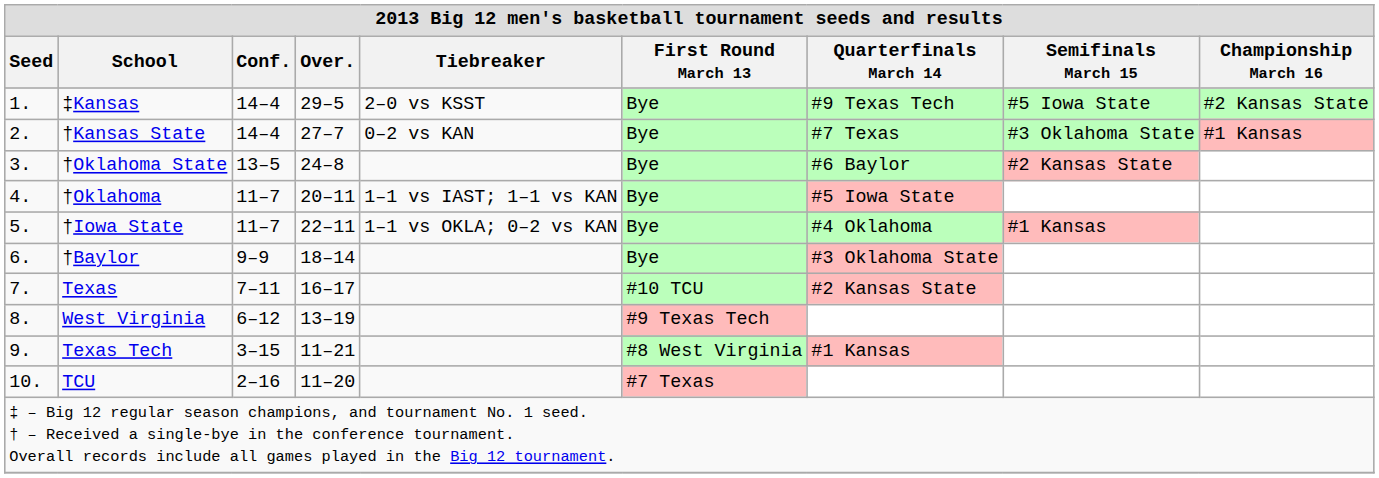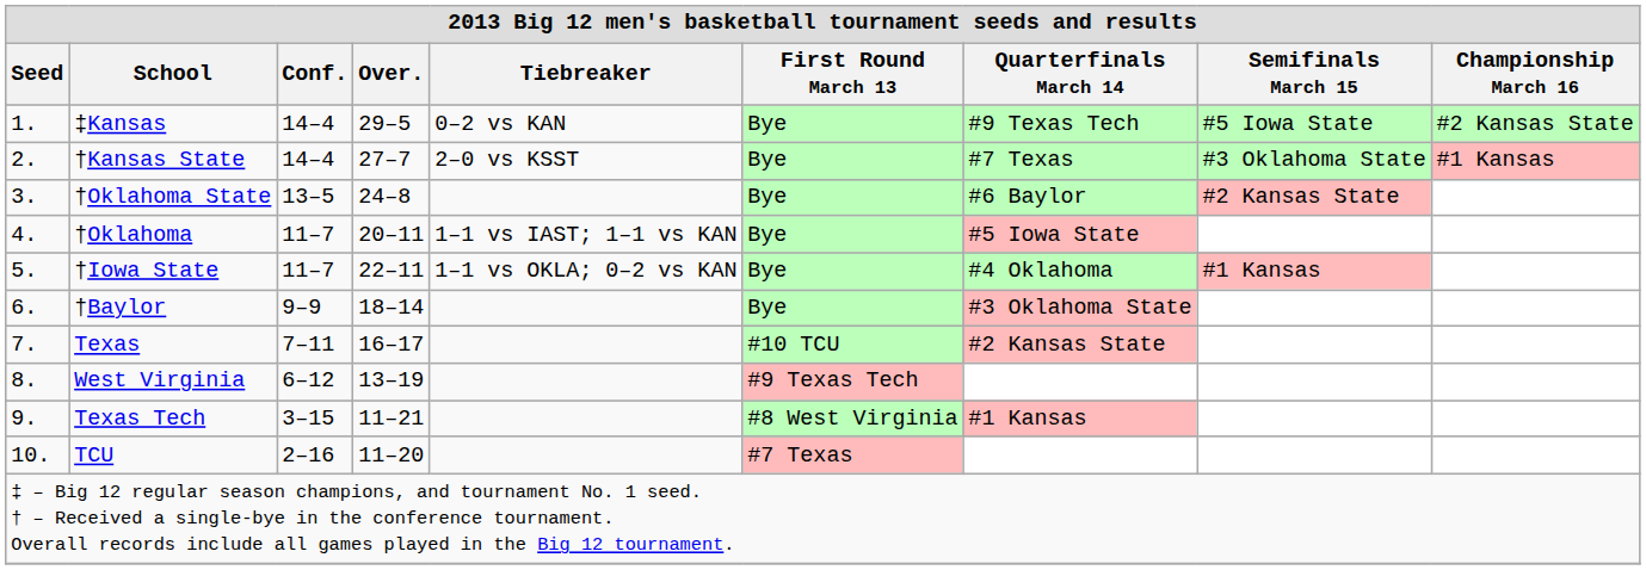‡Kansas | Tiebreaker: 2–0 vs KSST -> 0–2 vs KAN
†Kansas State | Tiebreaker: 0–2 vs KAN -> 2–0 vs KSST
